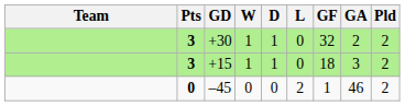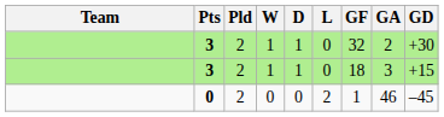columns swapped: Pld <-> GD
